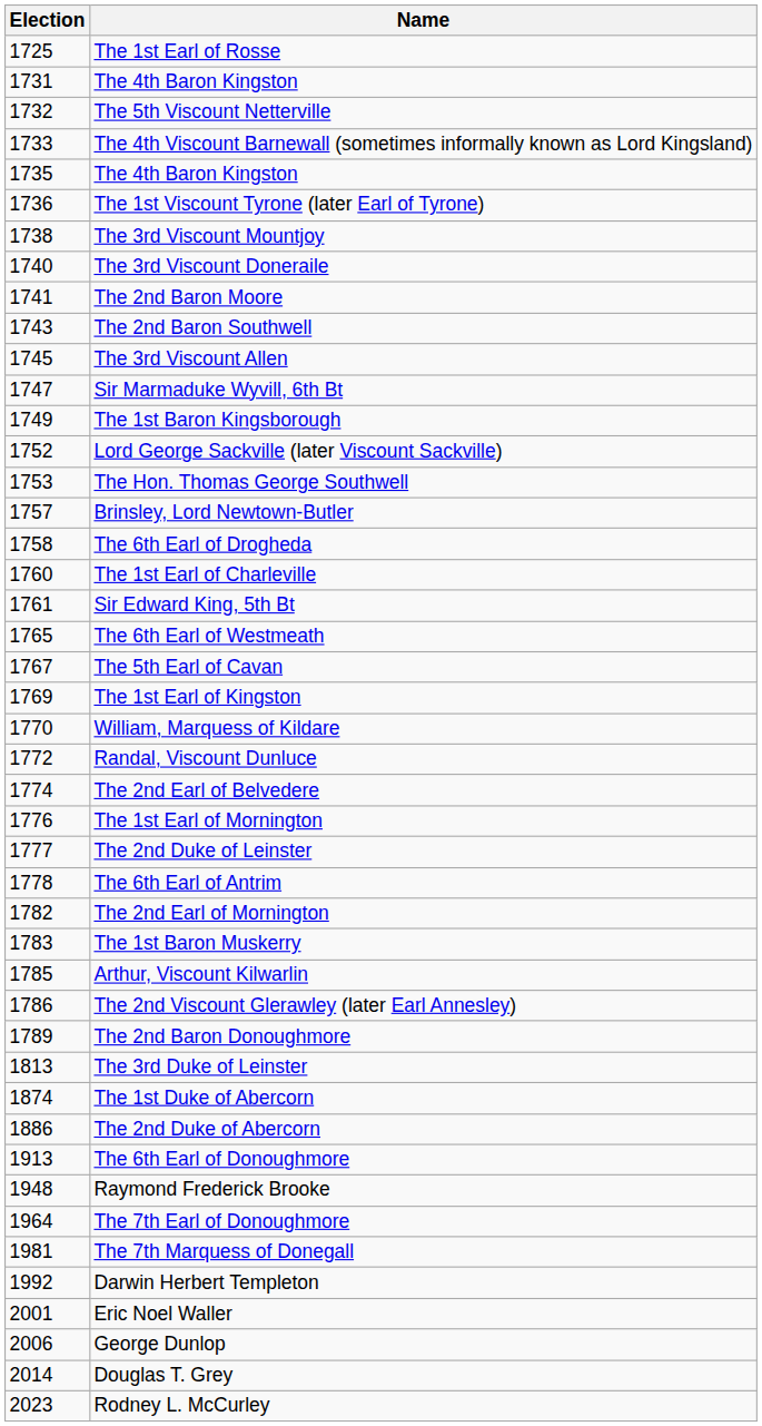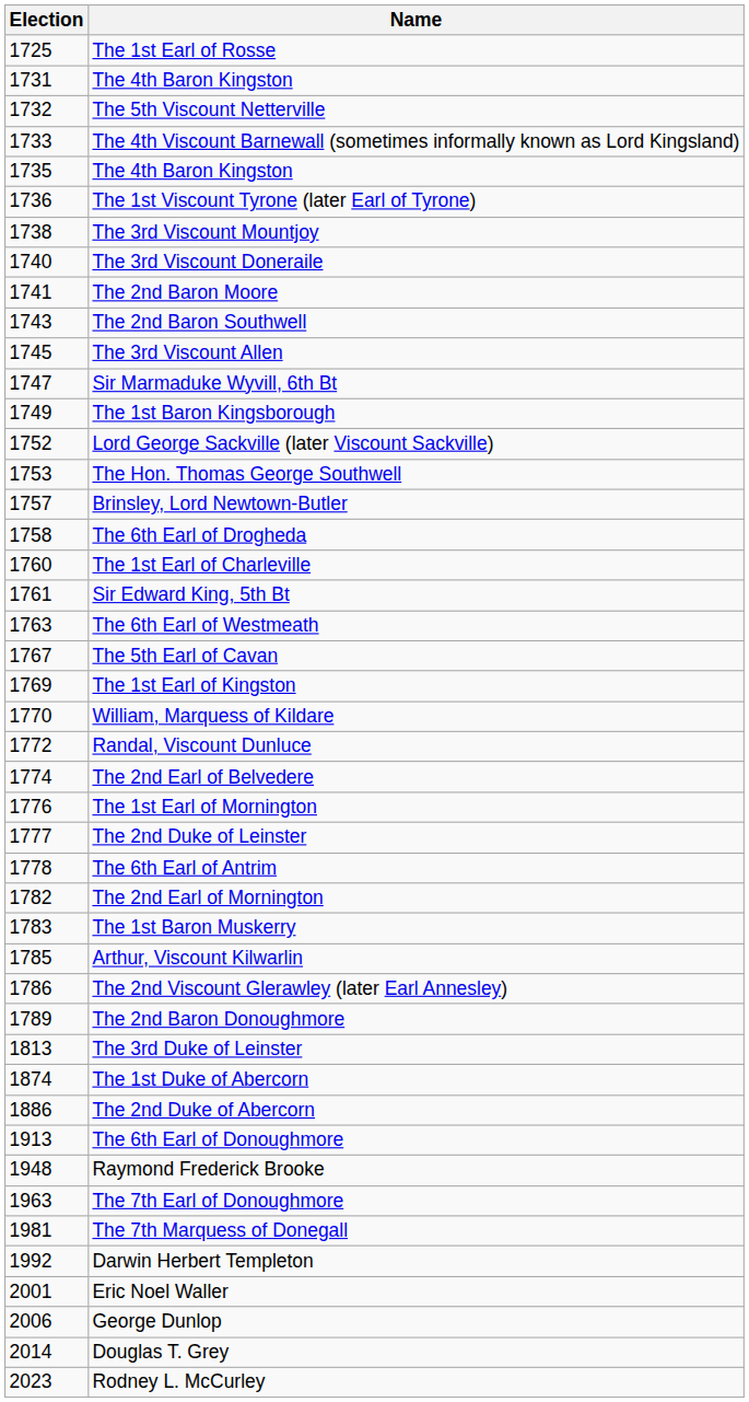row 21 | Election: 1765 -> 1763
row 40 | Election: 1964 -> 1963
